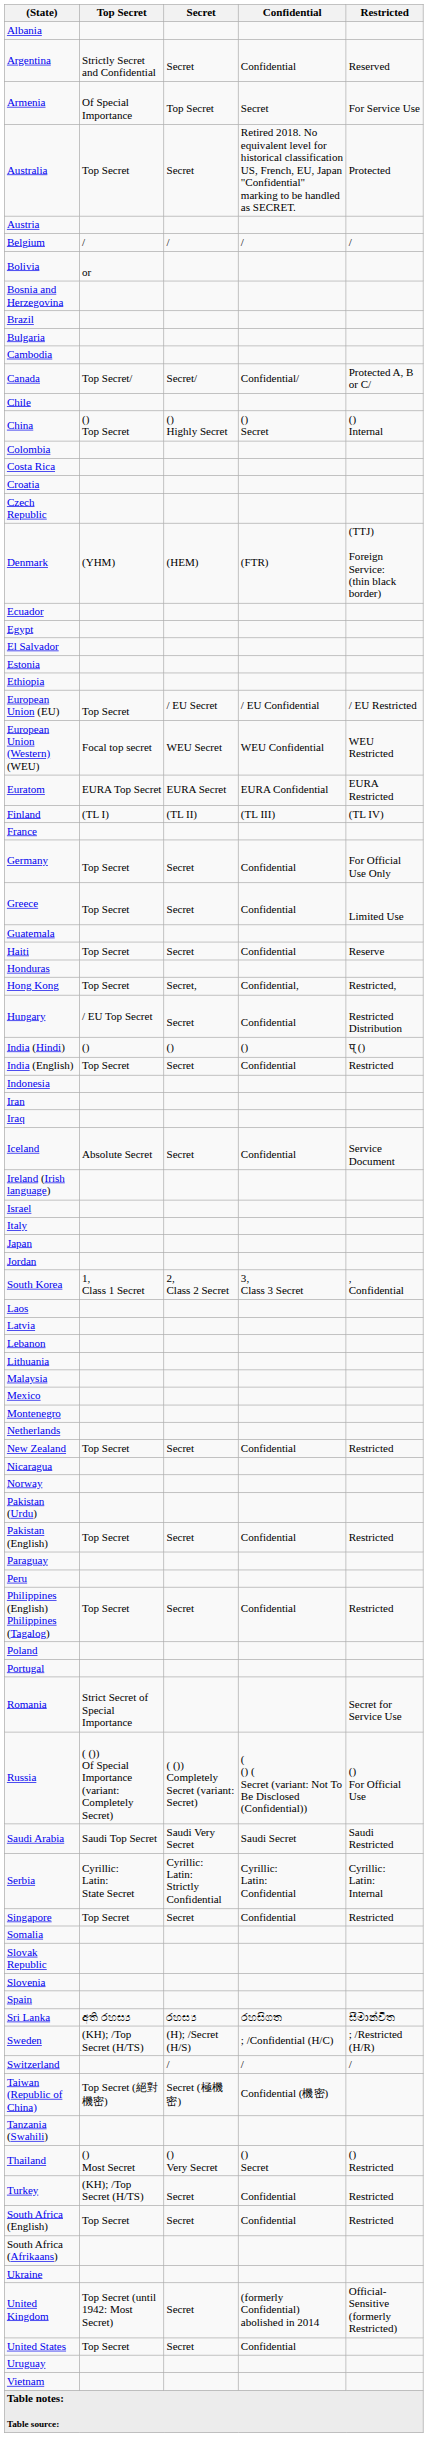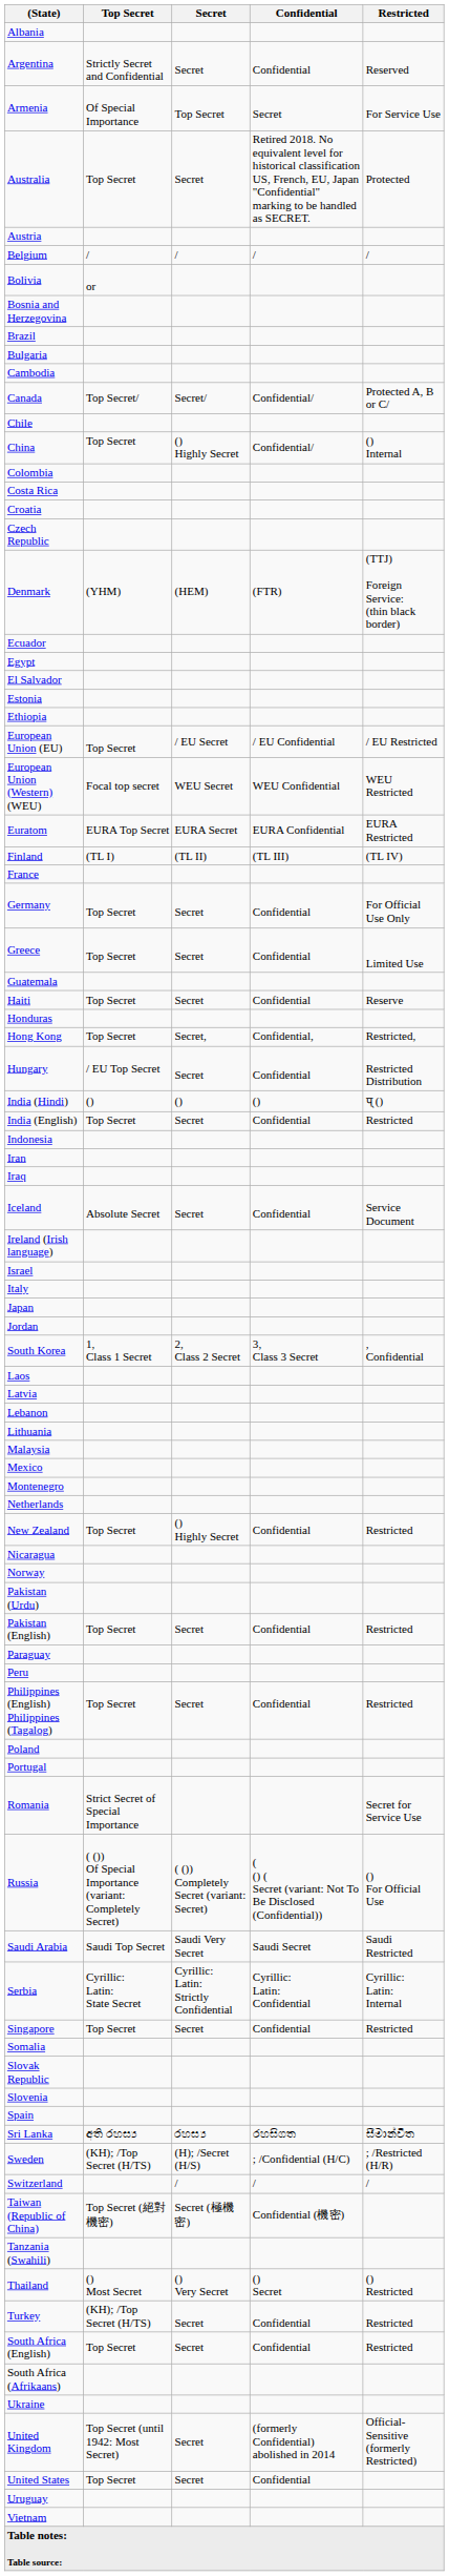China | Top Secret: () Top Secret -> Top Secret
China | Confidential: () Secret -> Confidential/
New Zealand | Secret: Secret -> () Highly Secret
